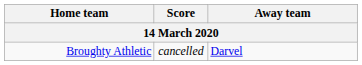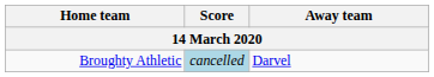Broughty Athletic | Score: no background -> lightblue background
